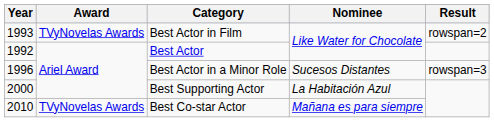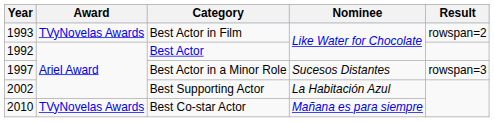Best Actor in a Minor Role | Year: 1996 -> 1997
Best Supporting Actor | Year: 2000 -> 2002
